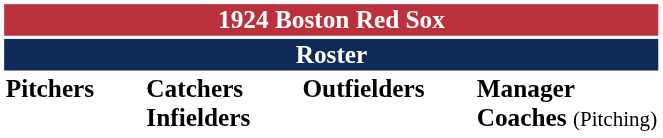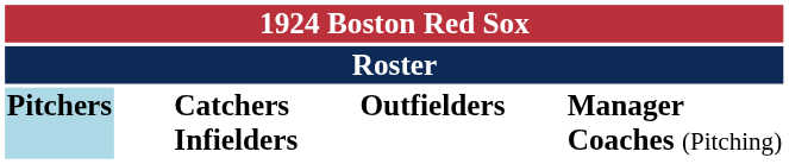Pitchers | column 1: no background -> lightblue background
